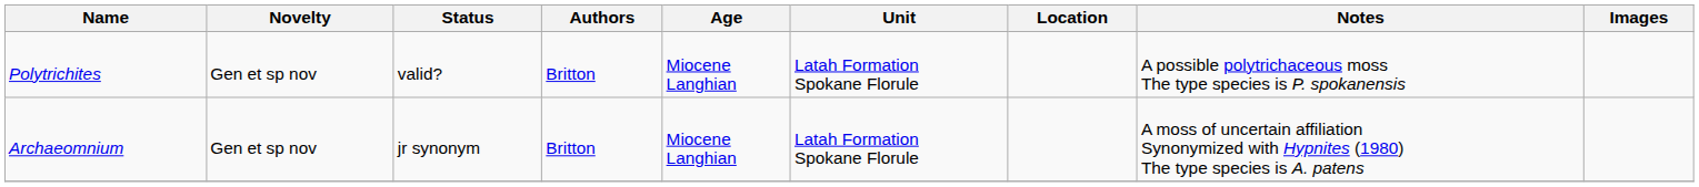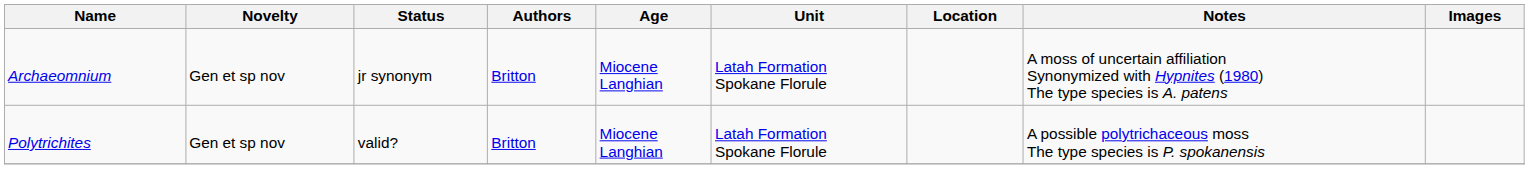rows swapped: Archaeomnium <-> Polytrichites
